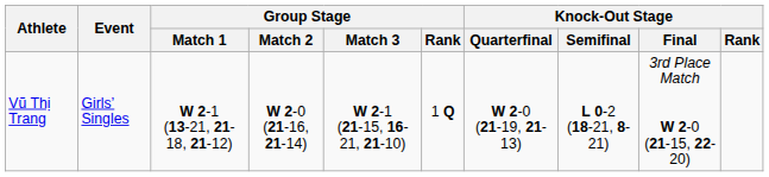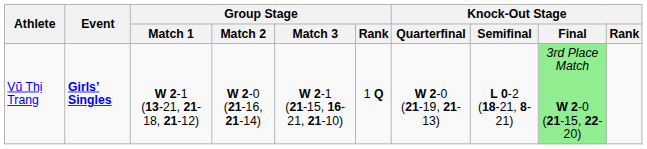Vũ Thị Trang | Event: normal -> bold
Vũ Thị Trang | Knock-Out Stage / Final: no background -> lightgreen background
